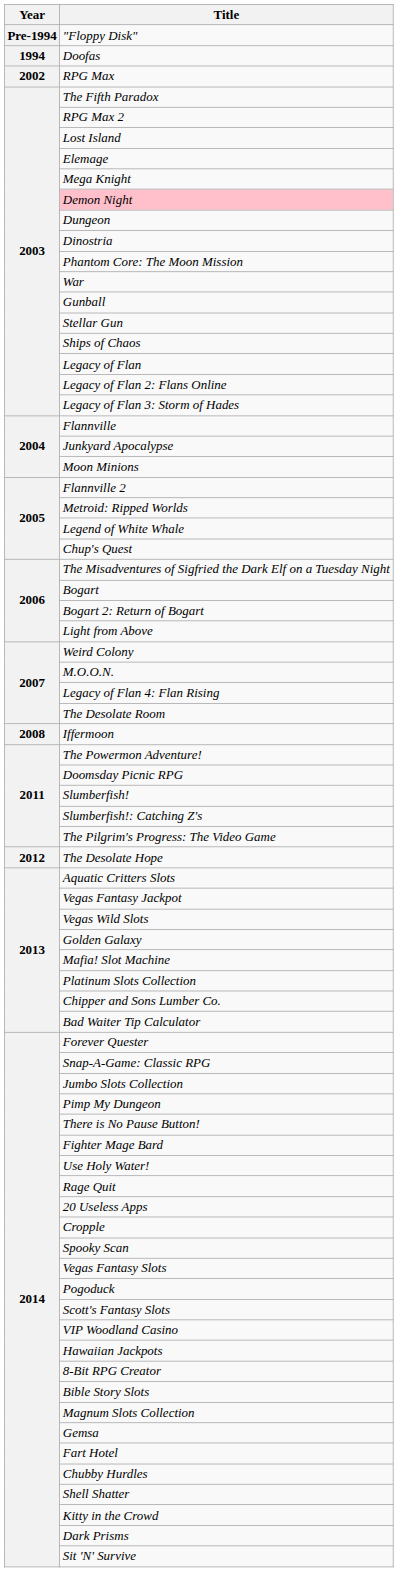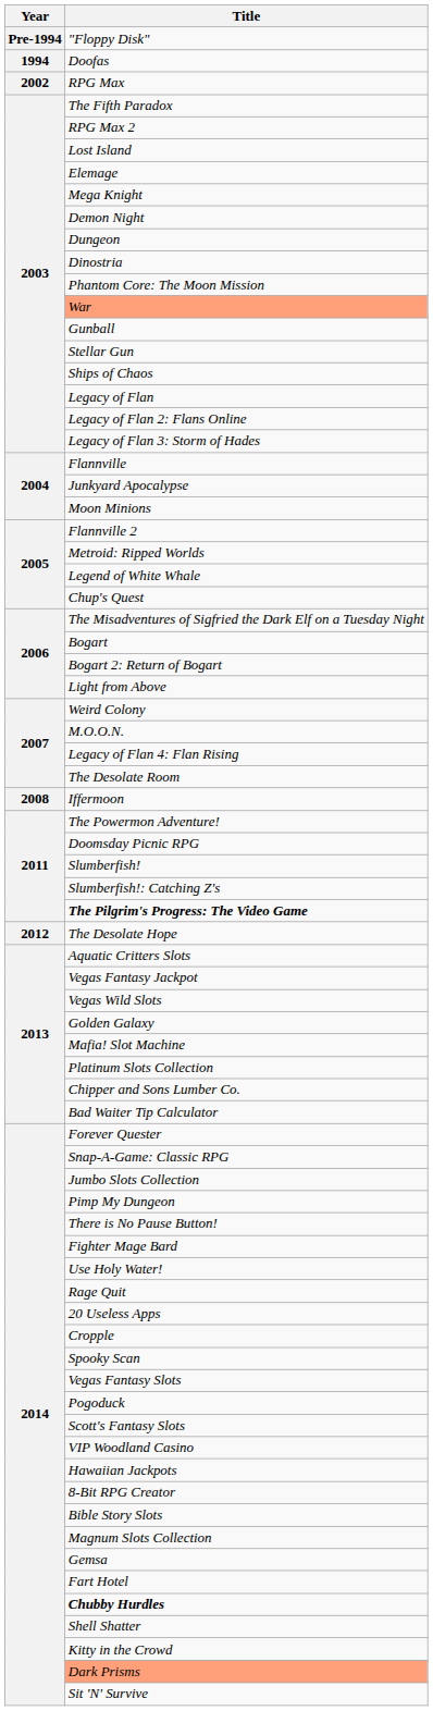Demon Night | Title: pink background -> no background
War | Title: no background -> lightsalmon background
The Pilgrim's Progress: The Video Game | Title: normal -> bold
Chubby Hurdles | Title: normal -> bold
Dark Prisms | Title: no background -> lightsalmon background
